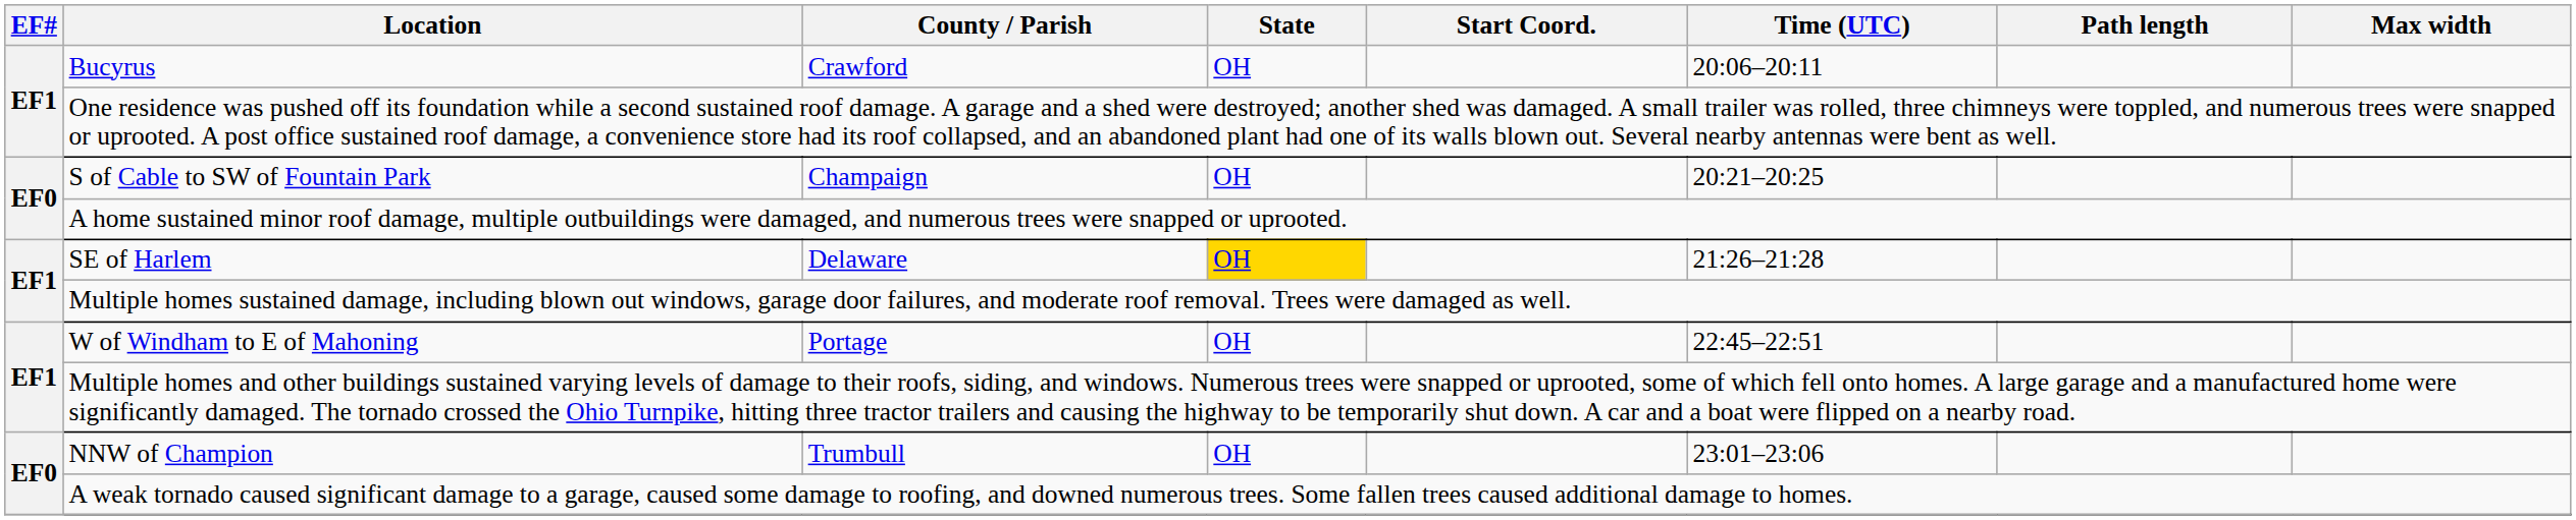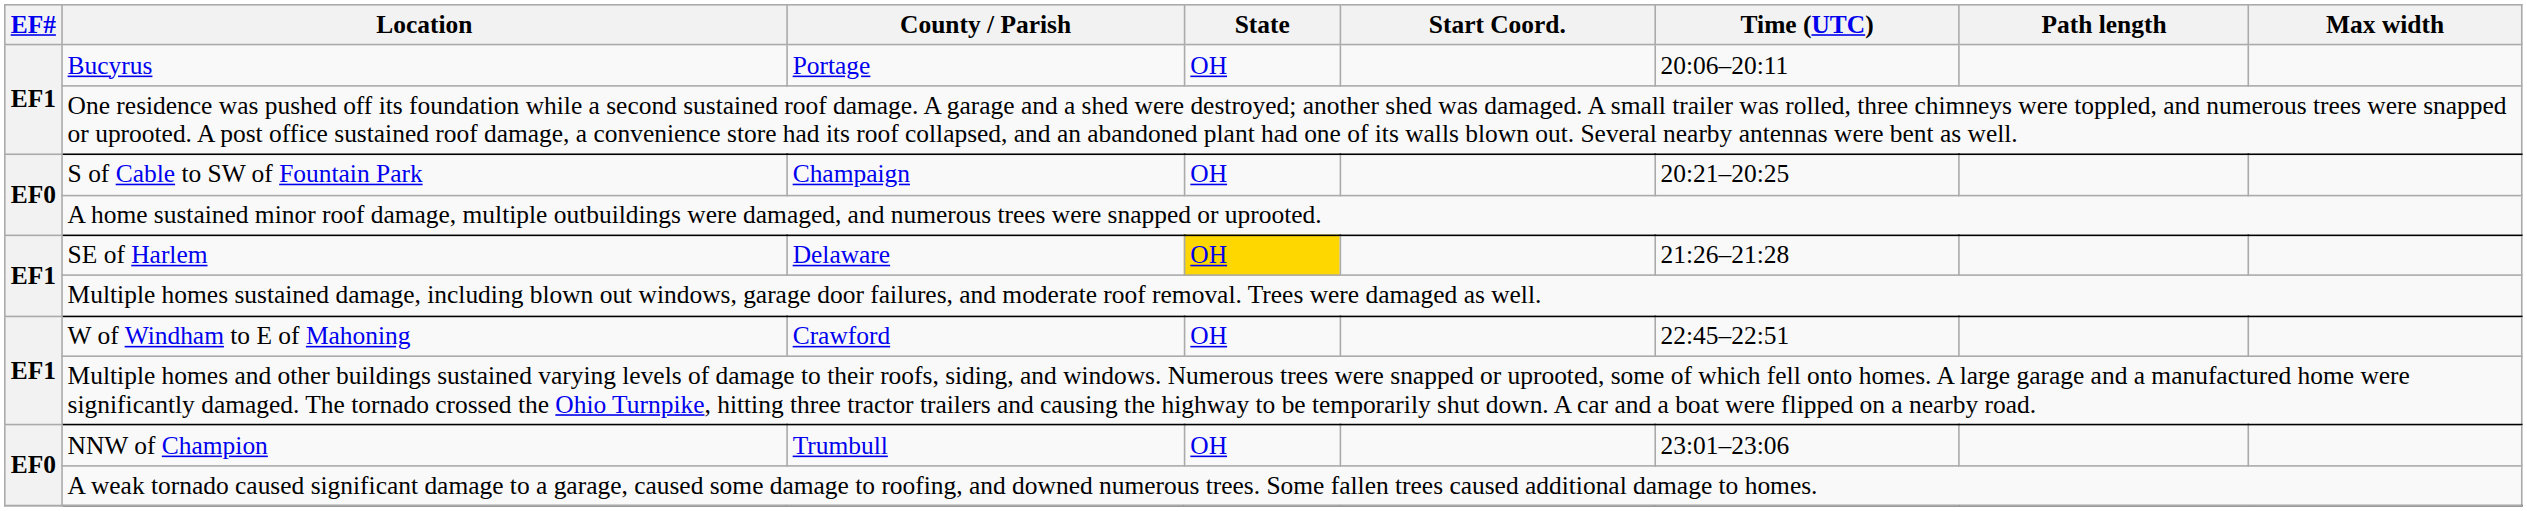Bucyrus | County / Parish: Crawford -> Portage
W of Windham to E of Mahoning | County / Parish: Portage -> Crawford
